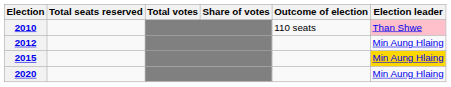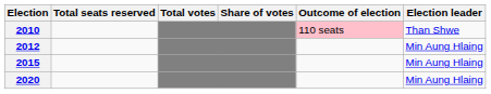2010 | Outcome of election: no background -> pink background
2010 | Election leader: pink background -> no background
2015 | Election leader: gold background -> no background
